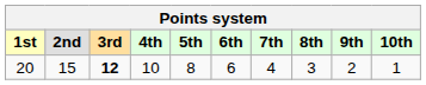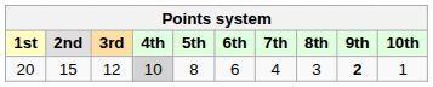20 | 3rd: bold -> normal
20 | 4th: no background -> lightgrey background
20 | 9th: normal -> bold
